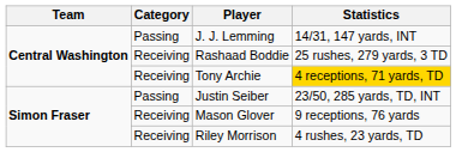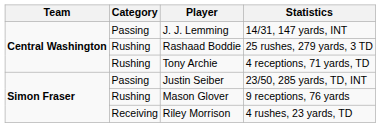Rashaad Boddie | Category: Receiving -> Rushing
Tony Archie | Category: Receiving -> Rushing
Tony Archie | Statistics: gold background -> no background
Mason Glover | Category: Receiving -> Rushing
